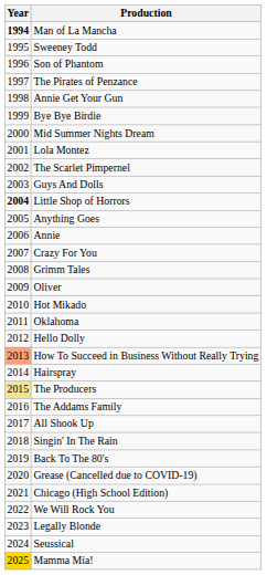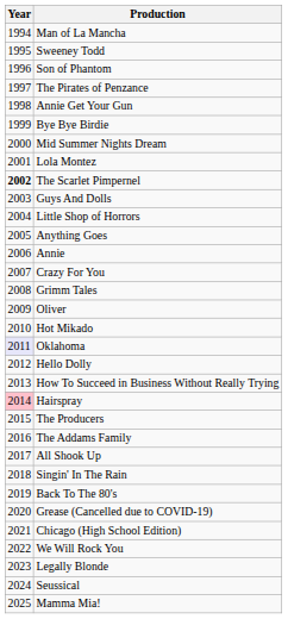Man of La Mancha | Year: bold -> normal
The Scarlet Pimpernel | Year: normal -> bold
Little Shop of Horrors | Year: bold -> normal
Oklahoma | Year: no background -> lavender background
How To Succeed in Business Without Really Trying | Year: lightsalmon background -> no background
Hairspray | Year: no background -> pink background
The Producers | Year: khaki background -> no background
Mamma Mia! | Year: gold background -> no background
